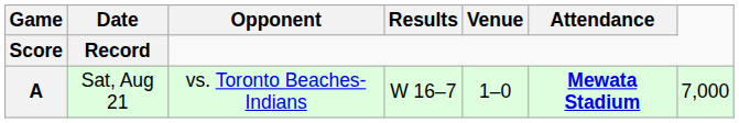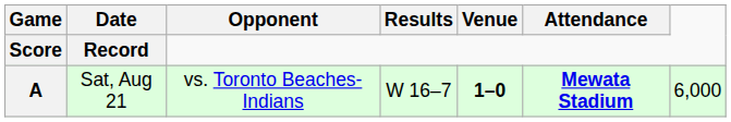A | Venue: normal -> bold
A | column 7: 7,000 -> 6,000
